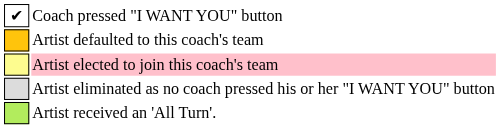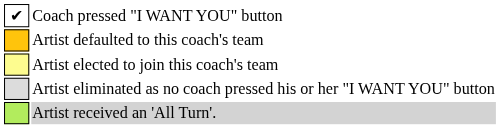Artist elected to join this coach's team | column 2: pink background -> no background
Artist received an 'All Turn'. | column 2: no background -> lightgrey background
